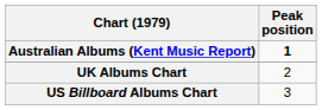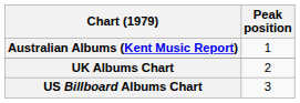Australian Albums (Kent Music Report) | Peak position: bold -> normal
